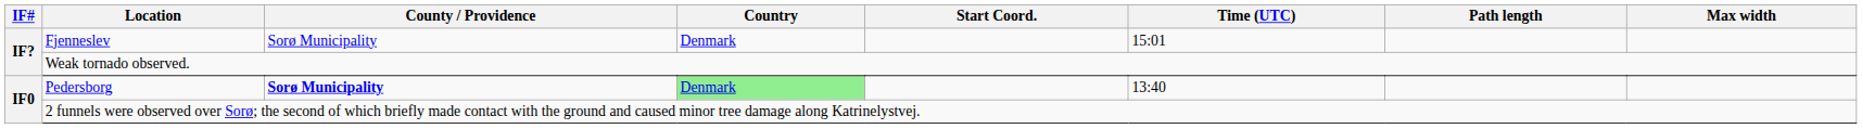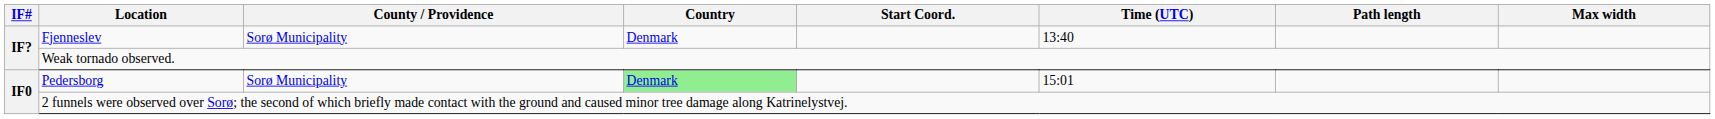Fjenneslev | Time (UTC): 15:01 -> 13:40
Pedersborg | County / Providence: bold -> normal
Pedersborg | Time (UTC): 13:40 -> 15:01
